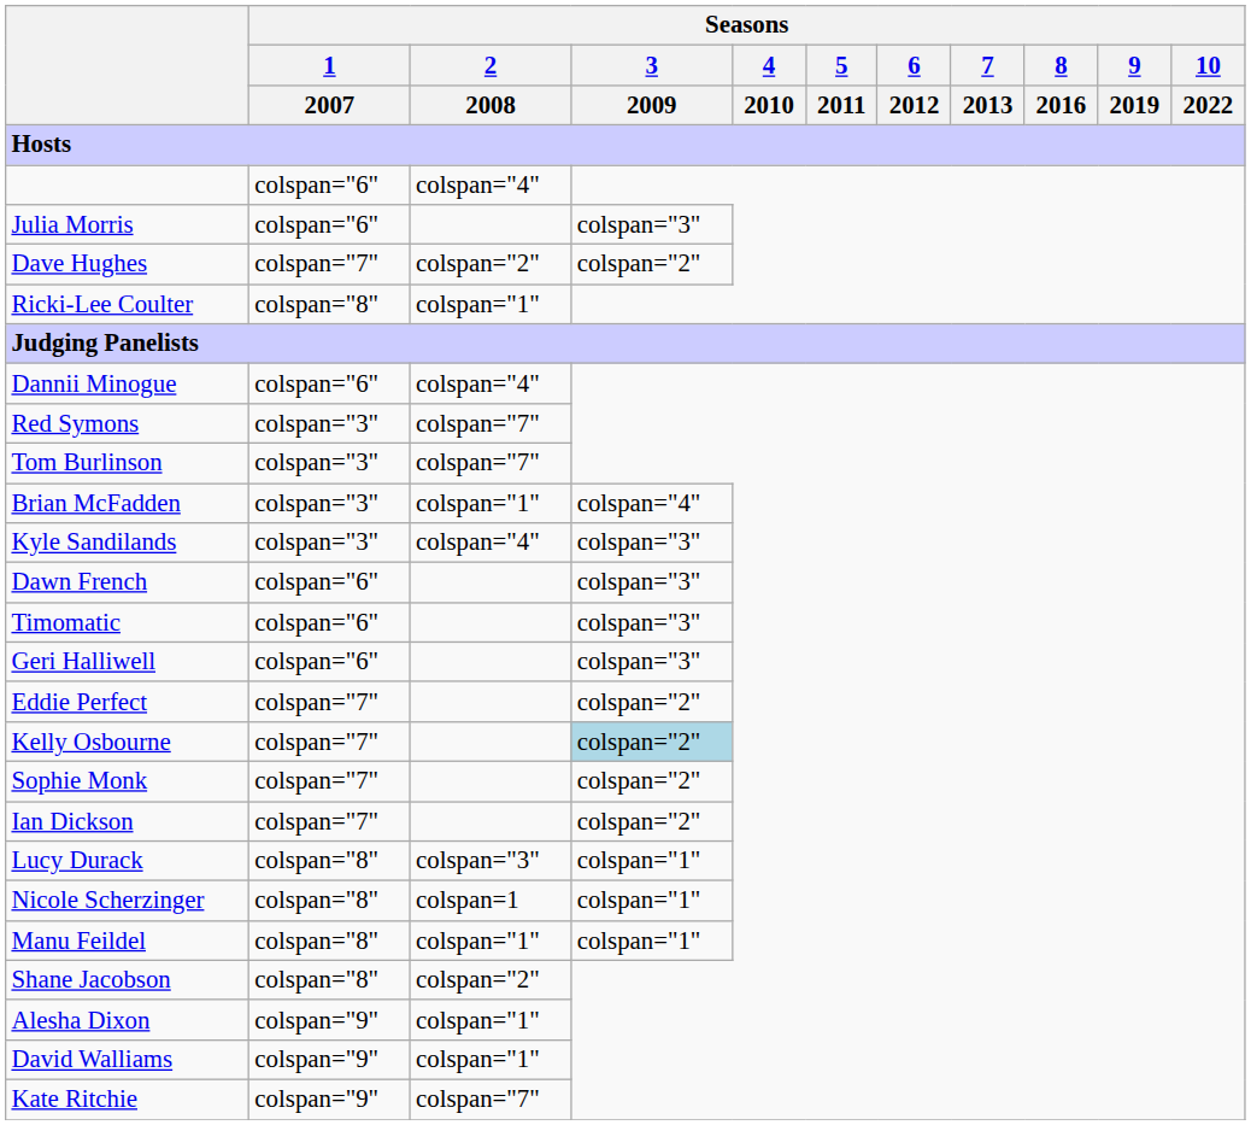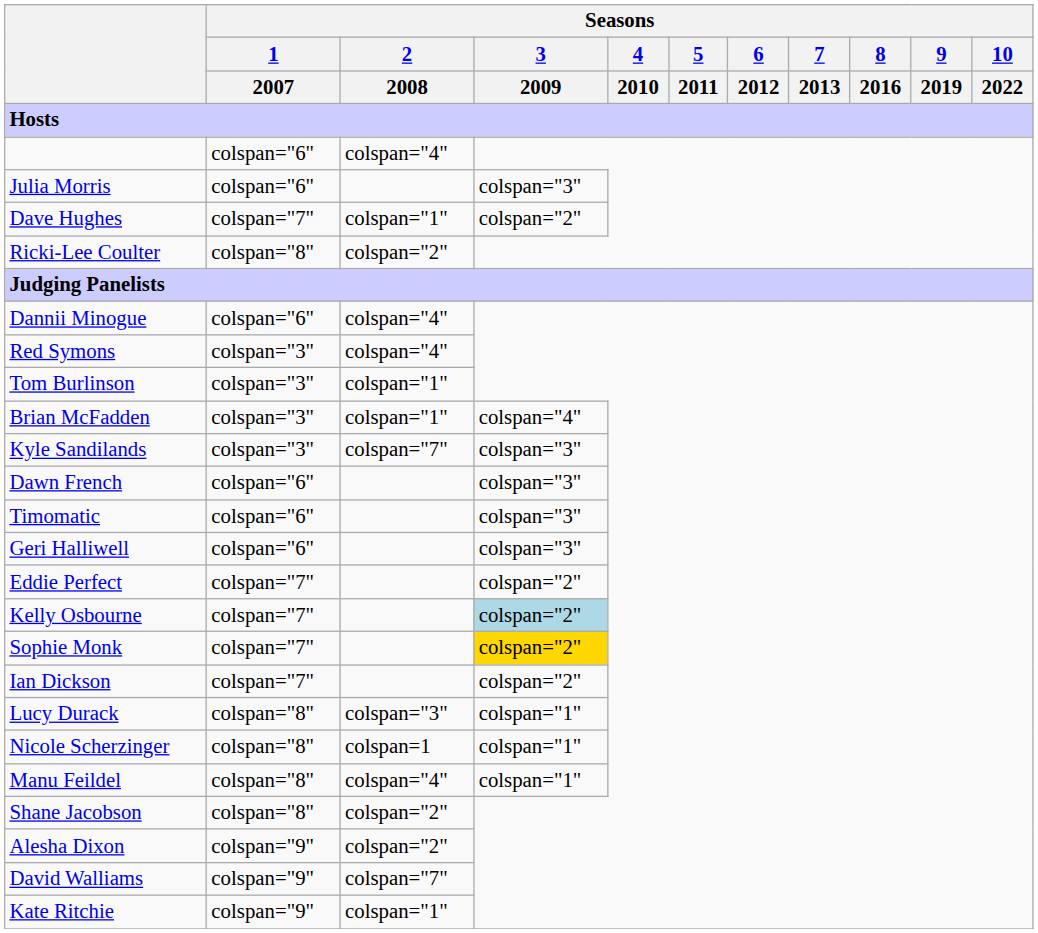Dave Hughes | Seasons / 2 / 2008: colspan="2" -> colspan="1"
Ricki-Lee Coulter | Seasons / 2 / 2008: colspan="1" -> colspan="2"
Red Symons | Seasons / 2 / 2008: colspan="7" -> colspan="4"
Tom Burlinson | Seasons / 2 / 2008: colspan="7" -> colspan="1"
Kyle Sandilands | Seasons / 2 / 2008: colspan="4" -> colspan="7"
Sophie Monk | Seasons / 3 / 2009: no background -> gold background
Manu Feildel | Seasons / 2 / 2008: colspan="1" -> colspan="4"
Alesha Dixon | Seasons / 2 / 2008: colspan="1" -> colspan="2"
David Walliams | Seasons / 2 / 2008: colspan="1" -> colspan="7"
Kate Ritchie | Seasons / 2 / 2008: colspan="7" -> colspan="1"
